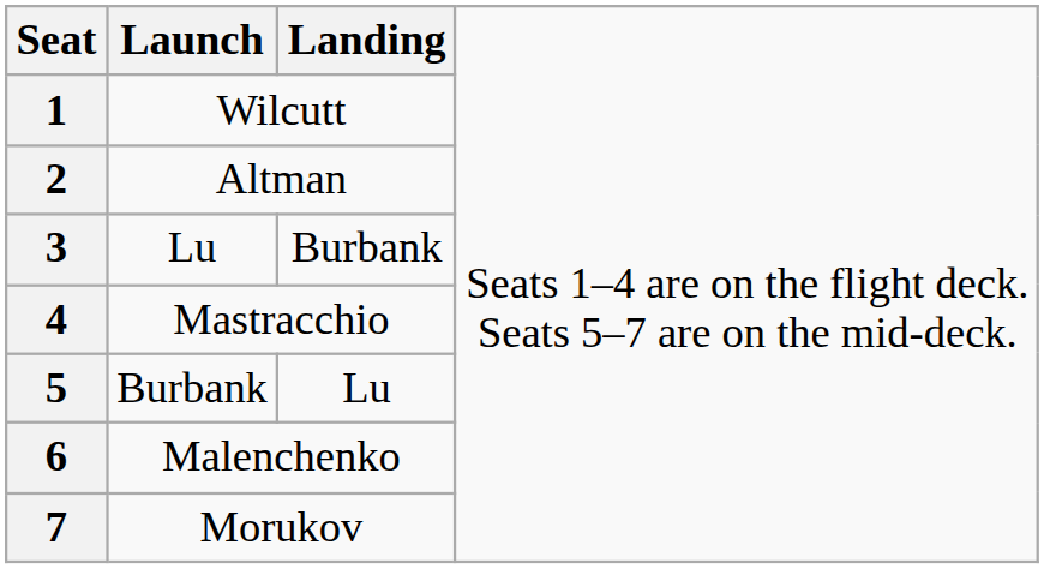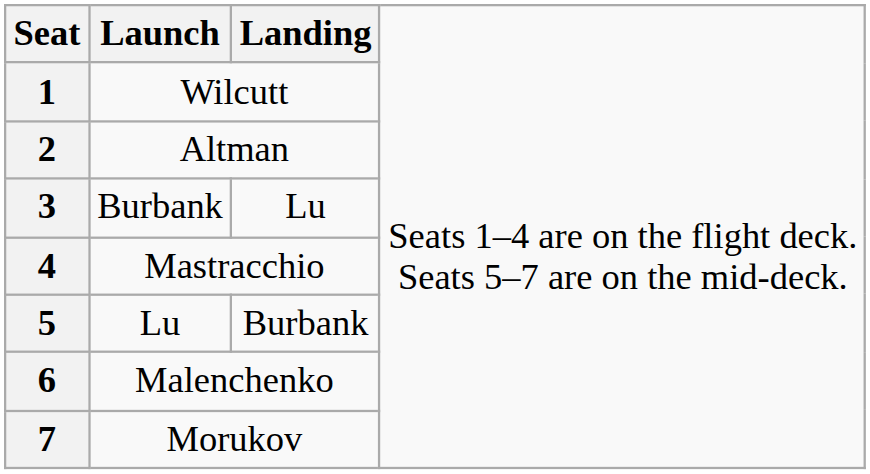3 | column 2: Lu -> Burbank
3 | column 3: Burbank -> Lu
5 | column 2: Burbank -> Lu
5 | column 3: Lu -> Burbank
